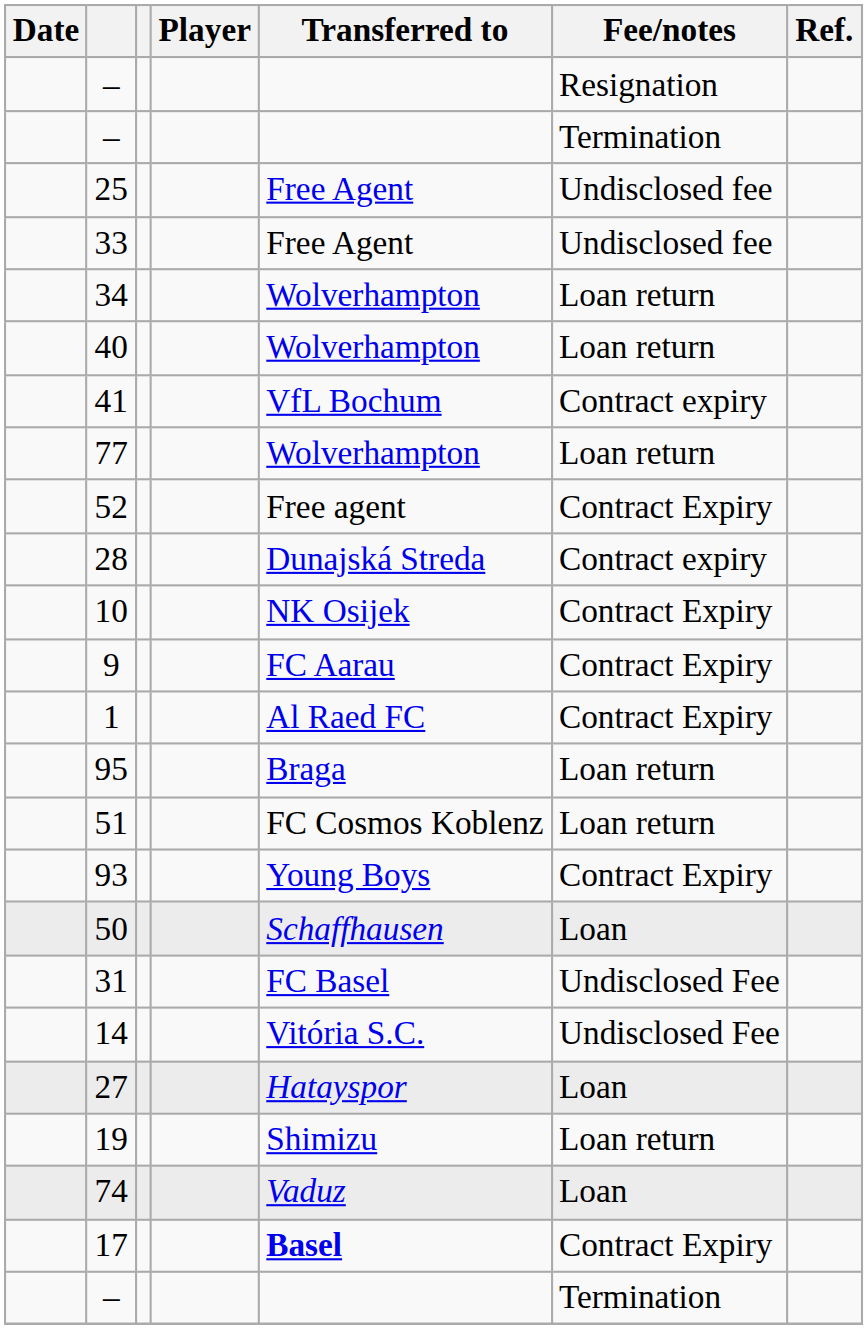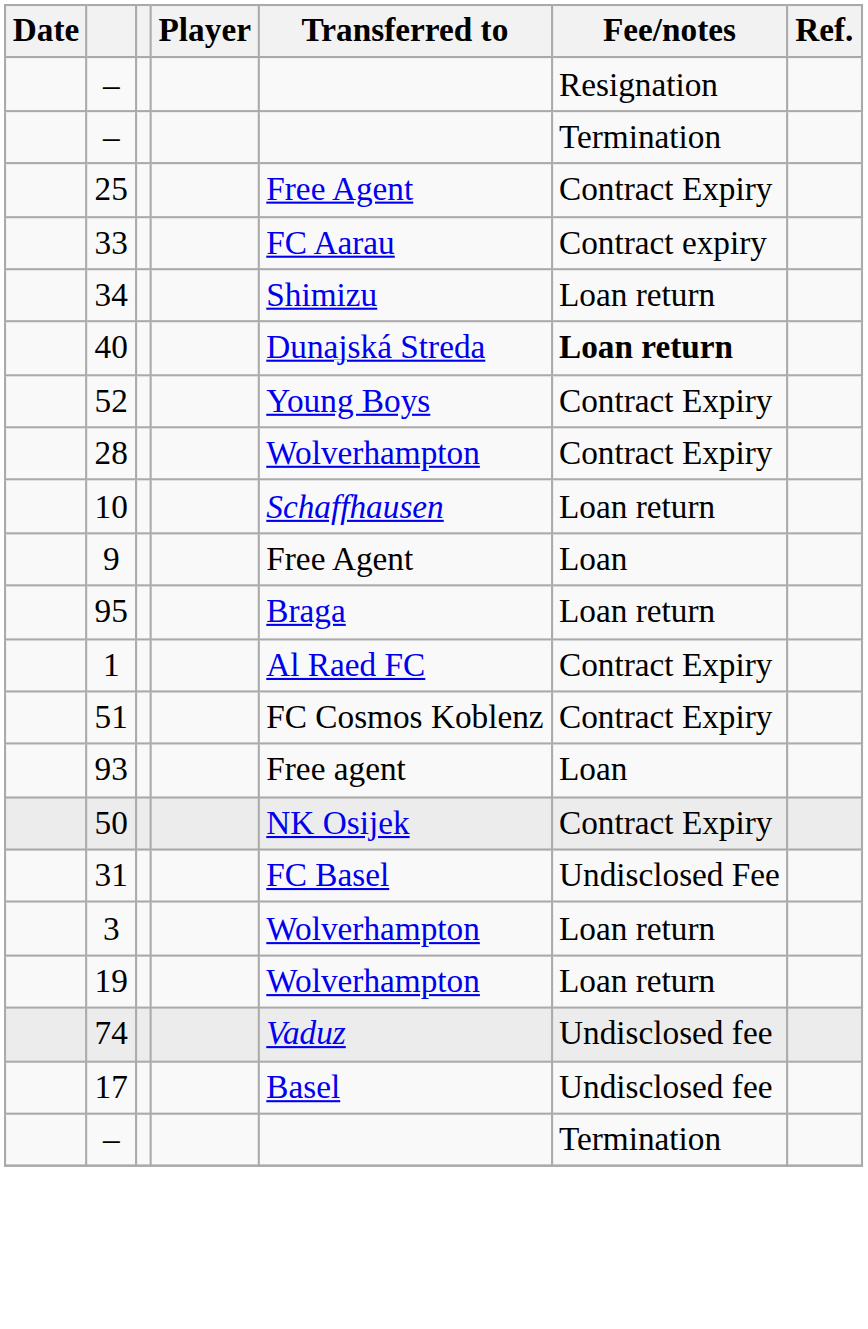25 | Fee/notes: Undisclosed fee -> Contract Expiry
33 | Transferred to: Free Agent -> FC Aarau
33 | Fee/notes: Undisclosed fee -> Contract expiry
34 | Transferred to: Wolverhampton -> Shimizu
40 | Transferred to: Wolverhampton -> Dunajská Streda
40 | Fee/notes: normal -> bold
- row: 41 | VfL Bochum | Contract expiry
- row: 77 | Wolverhampton | Loan return
52 | Transferred to: Free agent -> Young Boys
28 | Transferred to: Dunajská Streda -> Wolverhampton
28 | Fee/notes: Contract expiry -> Contract Expiry
10 | Transferred to: NK Osijek -> Schaffhausen
10 | Fee/notes: Contract Expiry -> Loan return
9 | Transferred to: FC Aarau -> Free Agent
9 | Fee/notes: Contract Expiry -> Loan
rows swapped: 1 <-> 95
51 | Fee/notes: Loan return -> Contract Expiry
93 | Transferred to: Young Boys -> Free agent
93 | Fee/notes: Contract Expiry -> Loan
50 | Transferred to: Schaffhausen -> NK Osijek
50 | Fee/notes: Loan -> Contract Expiry
- row: 14 | Vitória S.C. | Undisclosed Fee
- row: 27 | Hatayspor | Loan
+ row: 3 | Wolverhampton | Loan return
19 | Transferred to: Shimizu -> Wolverhampton
74 | Fee/notes: Loan -> Undisclosed fee
17 | Transferred to: bold -> normal
17 | Fee/notes: Contract Expiry -> Undisclosed fee
